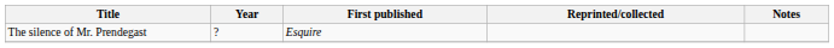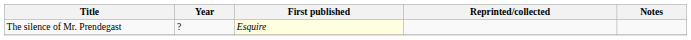The silence of Mr. Prendegast | First published: no background -> lightyellow background
